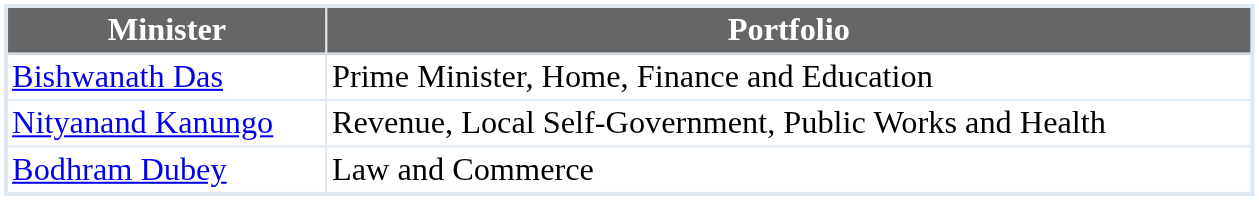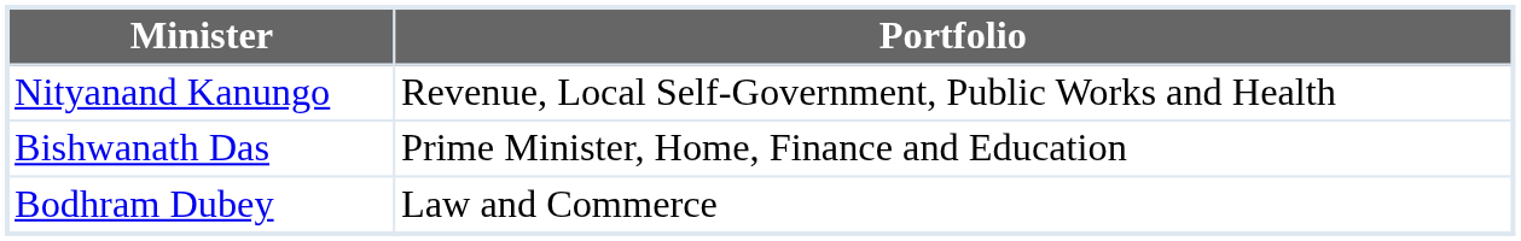rows swapped: Bishwanath Das <-> Nityanand Kanungo
